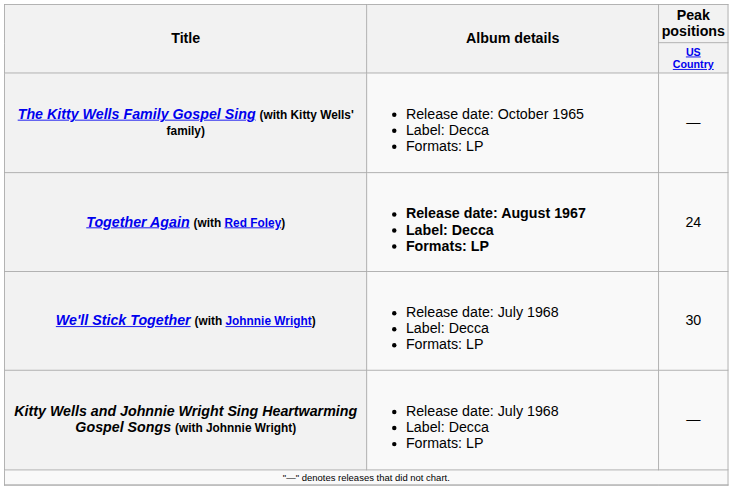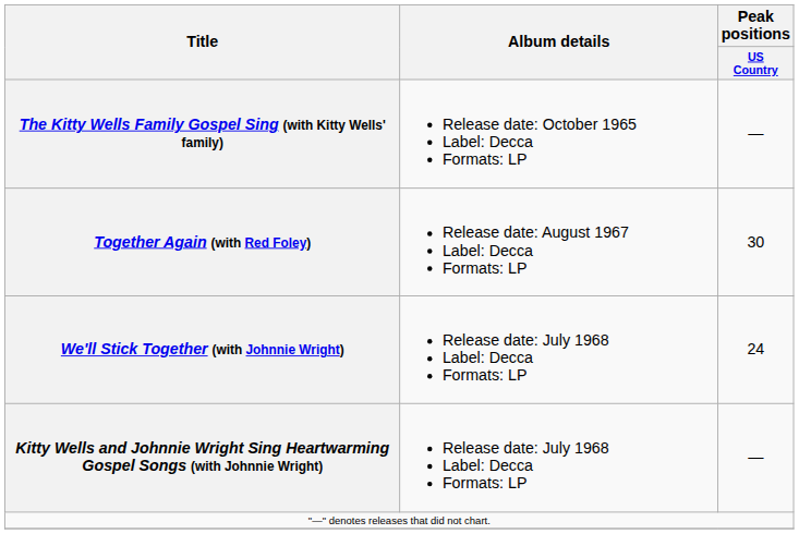Together Again (with Red Foley) | Album details: bold -> normal
Together Again (with Red Foley) | Peak positions / US Country: 24 -> 30
We'll Stick Together (with Johnnie Wright) | Peak positions / US Country: 30 -> 24
